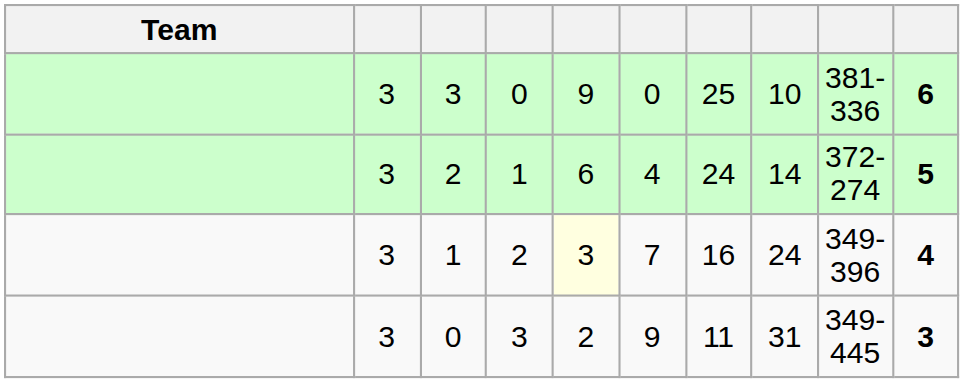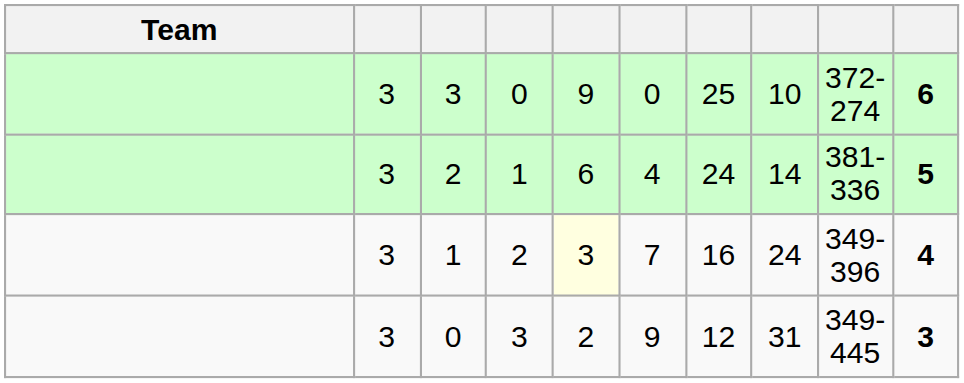row 2 | column 9: 381-336 -> 372-274
row 3 | column 9: 372-274 -> 381-336
row 5 | column 7: 11 -> 12
